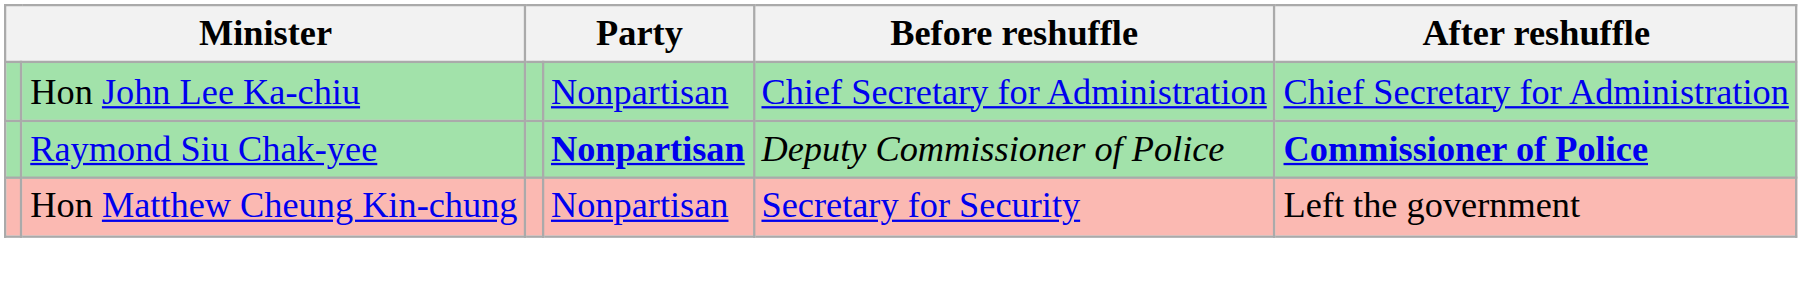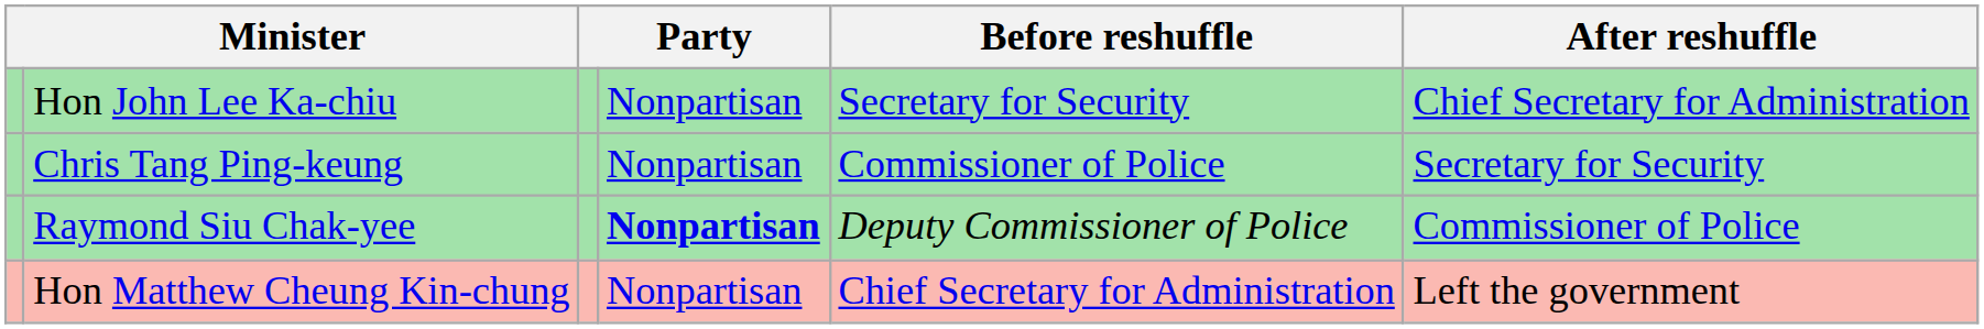Hon John Lee Ka-chiu | Before reshuffle: Chief Secretary for Administration -> Secretary for Security
+ row: Chris Tang Ping-keung | Nonpartisan | Commissioner of Police | Secretary for Security
Raymond Siu Chak-yee | After reshuffle: bold -> normal
Hon Matthew Cheung Kin-chung | Before reshuffle: Secretary for Security -> Chief Secretary for Administration
